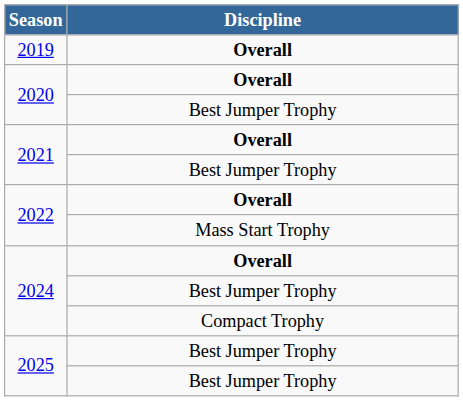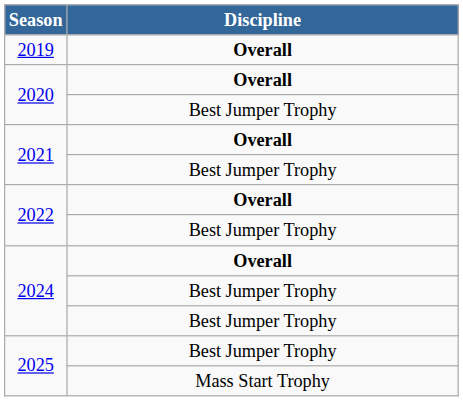row 8 | Discipline: Mass Start Trophy -> Best Jumper Trophy
row 11 | Discipline: Compact Trophy -> Best Jumper Trophy
row 13 | Discipline: Best Jumper Trophy -> Mass Start Trophy
